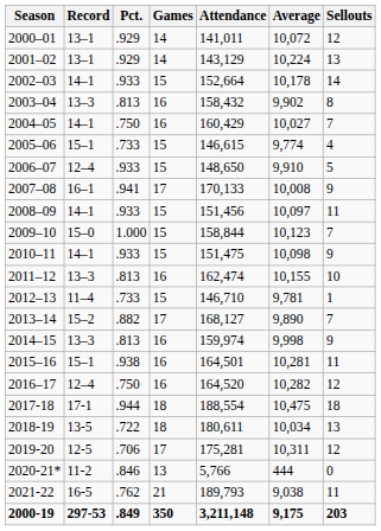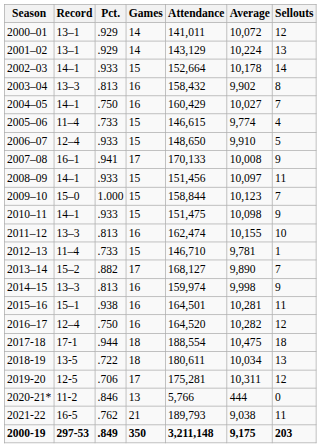2005–06 | Record: 15–1 -> 11–4
